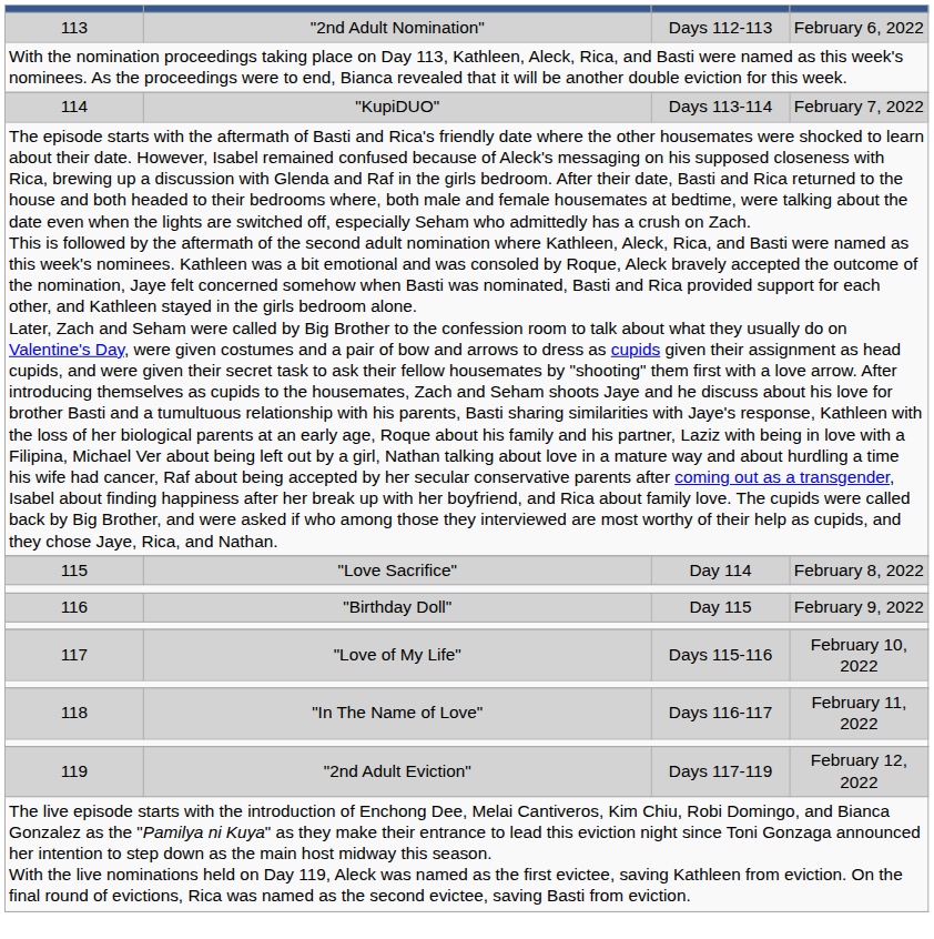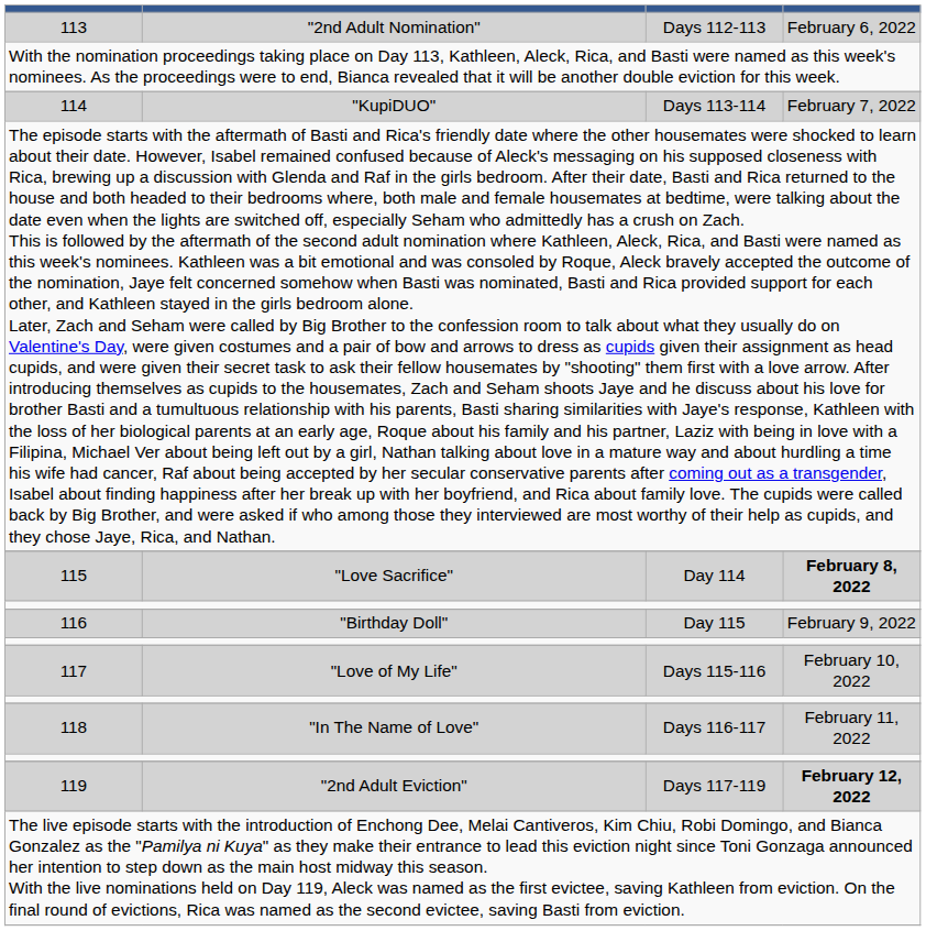115 | column 4: normal -> bold
119 | column 4: normal -> bold
